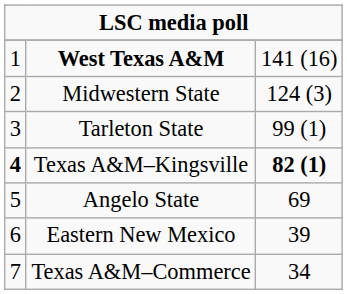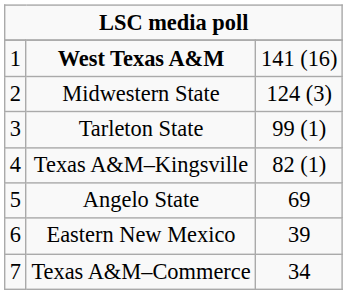Texas A&M–Kingsville | column 1: bold -> normal
Texas A&M–Kingsville | column 3: bold -> normal
